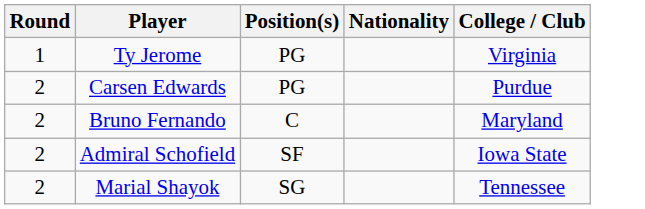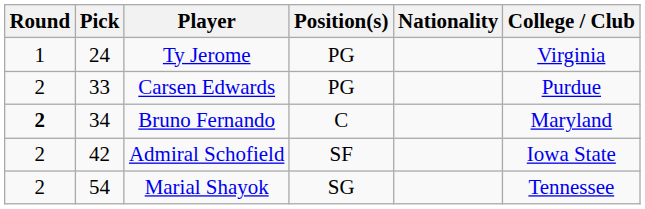+ column: Pick | 24 | 33 | 34 | 42 | 54
Bruno Fernando | Round: normal -> bold
